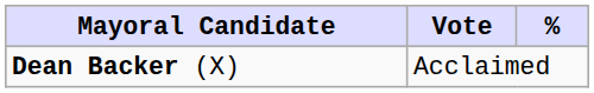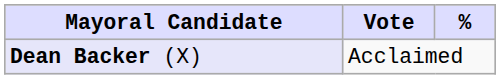Dean Backer (X) | Mayoral Candidate: no background -> lavender background
